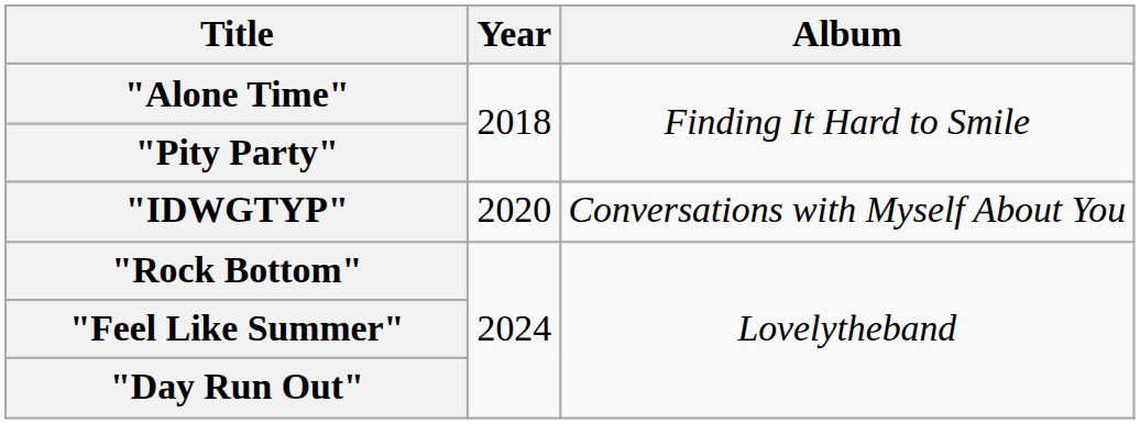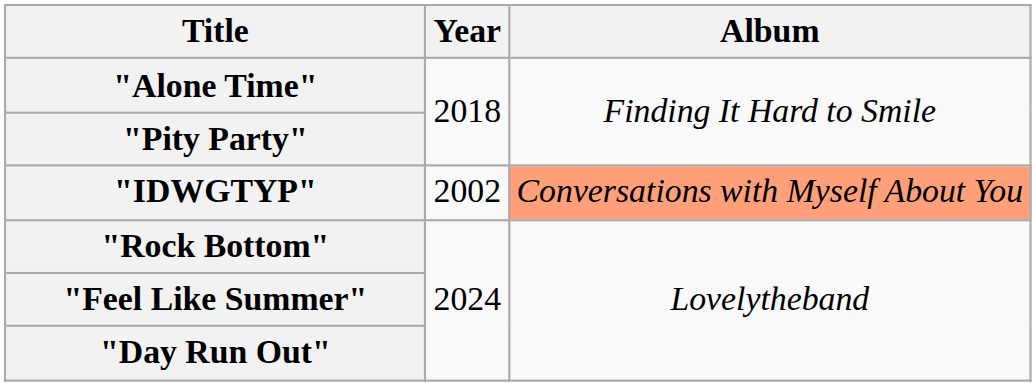"IDWGTYP" | Year: 2020 -> 2002
"IDWGTYP" | Album: no background -> lightsalmon background
